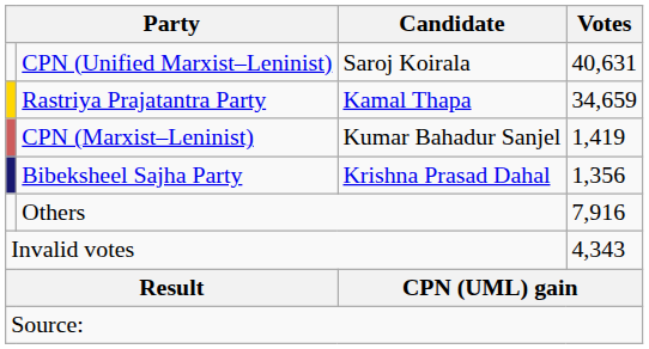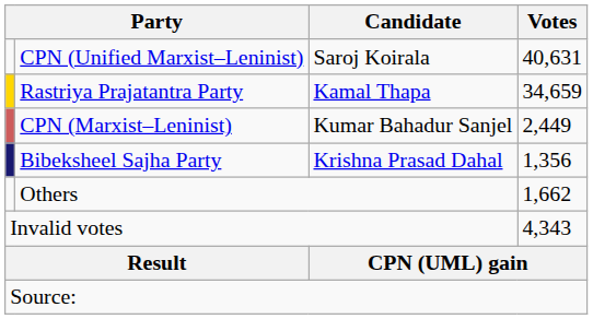CPN (Marxist–Leninist) | Votes: 1,419 -> 2,449
Others | Votes: 7,916 -> 1,662
